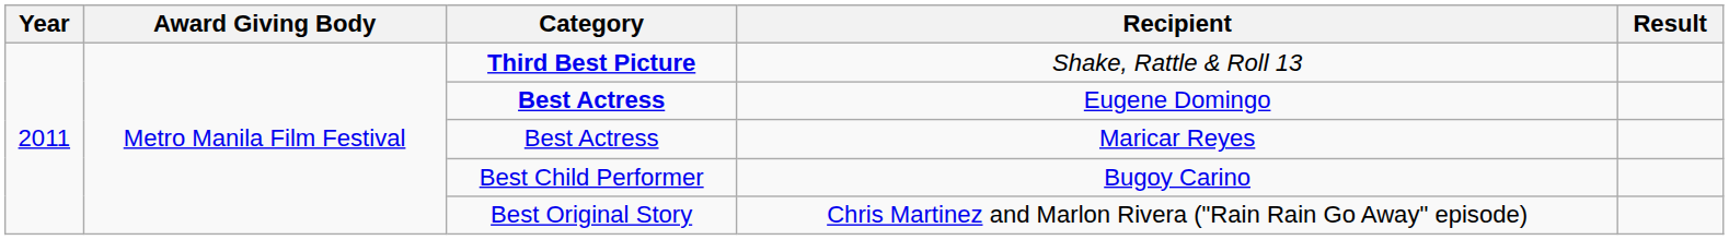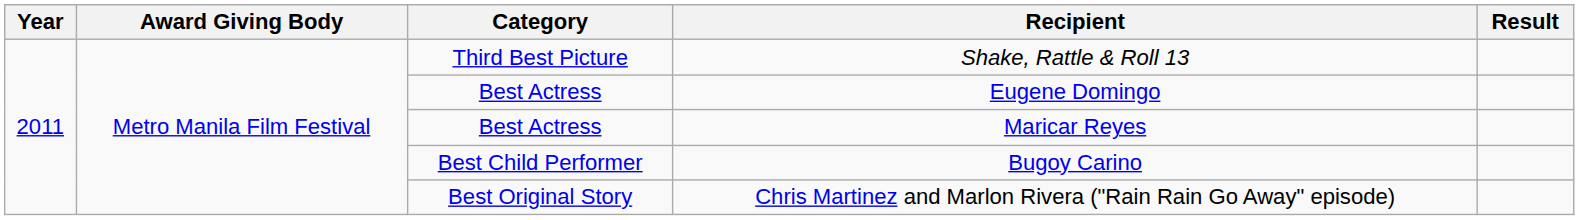Shake, Rattle & Roll 13 | Category: bold -> normal
Eugene Domingo | Category: bold -> normal
